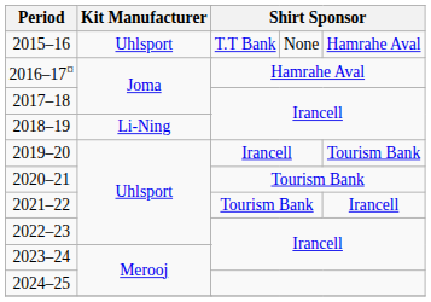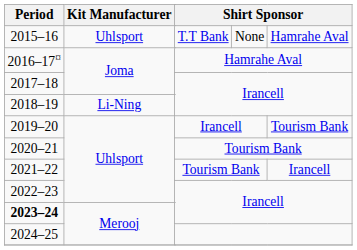2023–24 | Period: normal -> bold
